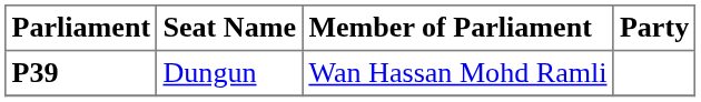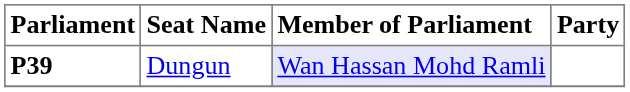P39 | Member of Parliament: no background -> lavender background
